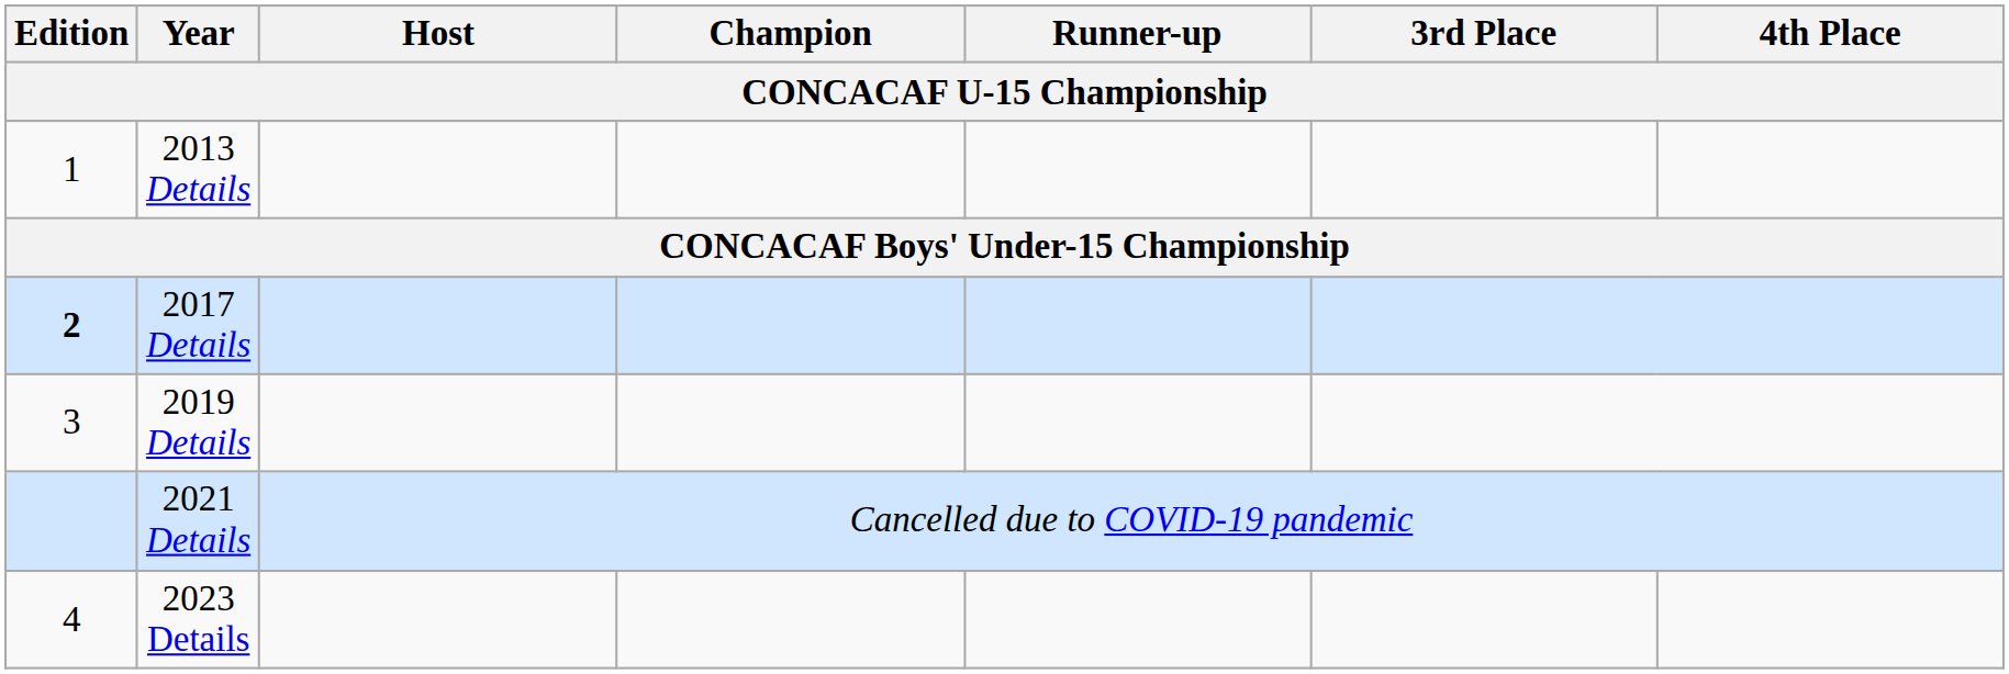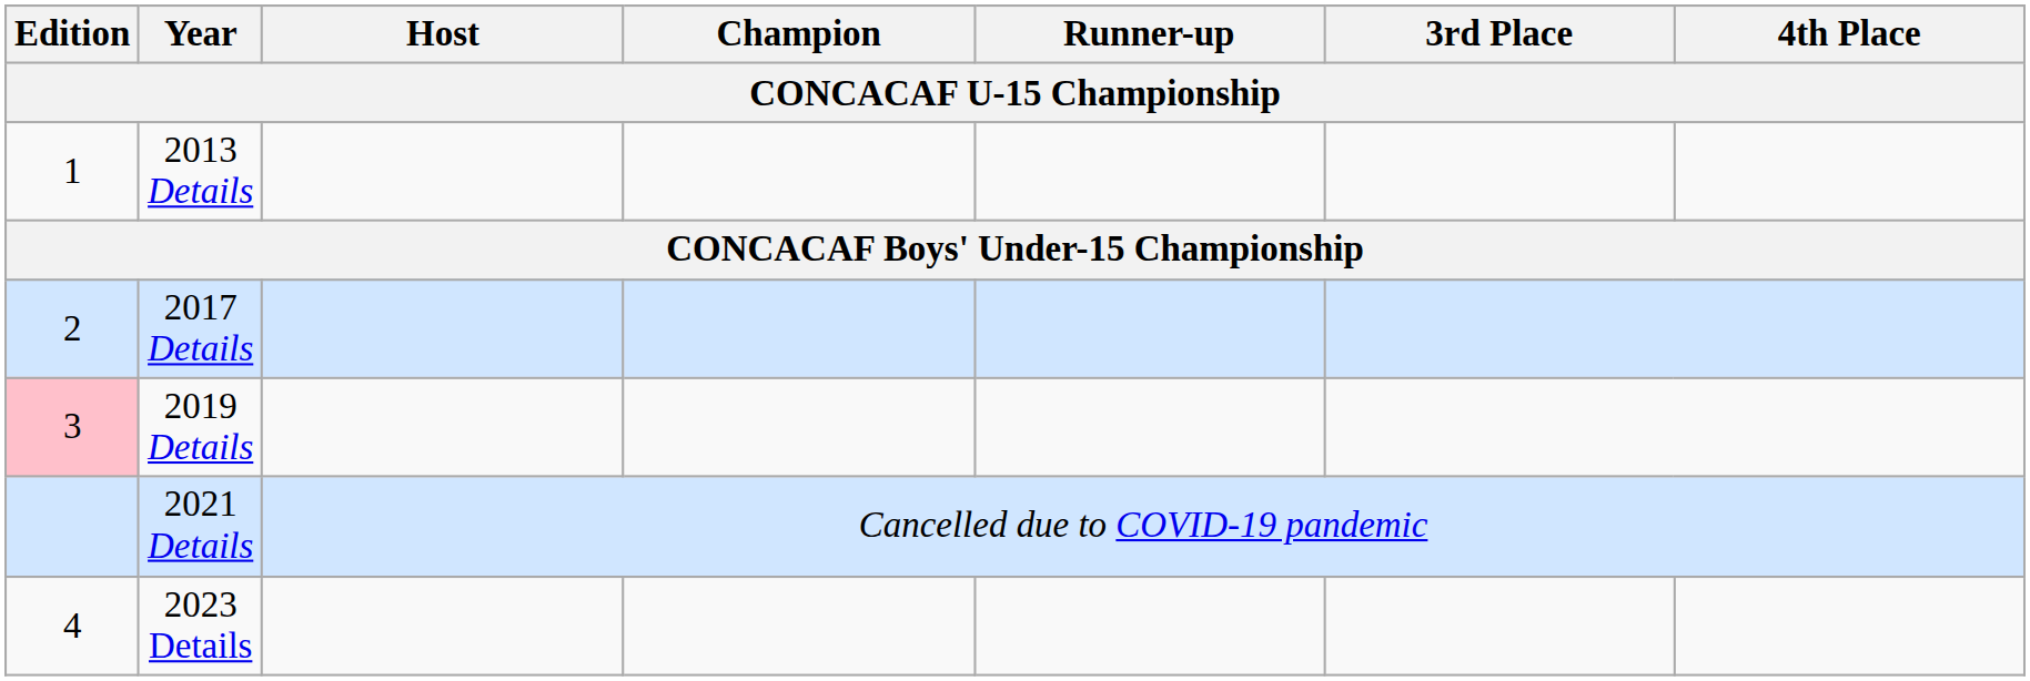2017 Details | Edition: bold -> normal
2019 Details | Edition: no background -> pink background
